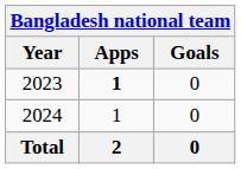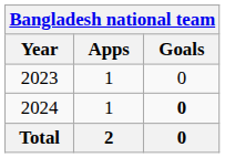2023 | Apps: bold -> normal
2024 | Goals: normal -> bold
